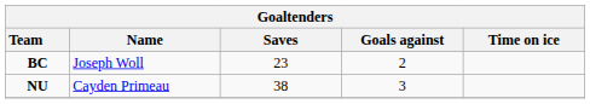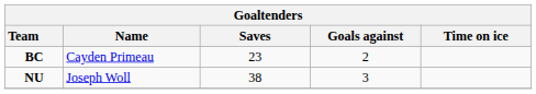BC | Name: Joseph Woll -> Cayden Primeau
NU | Name: Cayden Primeau -> Joseph Woll
